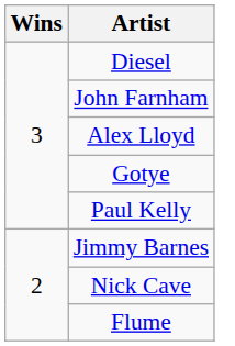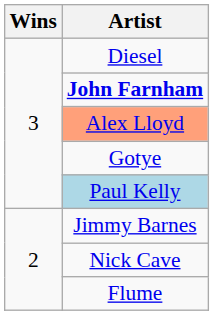John Farnham | Artist: normal -> bold
Alex Lloyd | Artist: no background -> lightsalmon background
Paul Kelly | Artist: no background -> lightblue background
